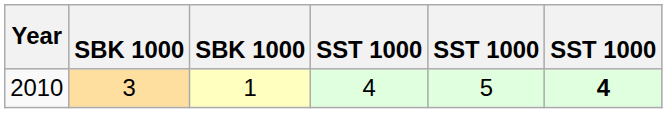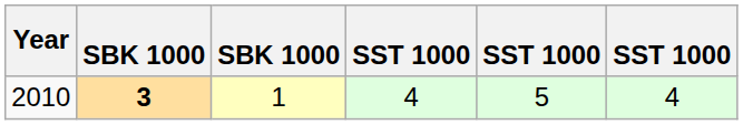2010 | column 2: normal -> bold
2010 | column 6: bold -> normal
